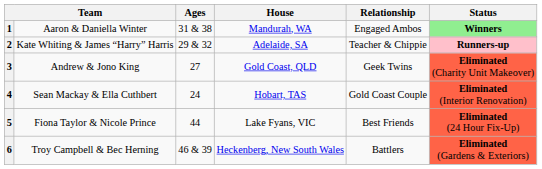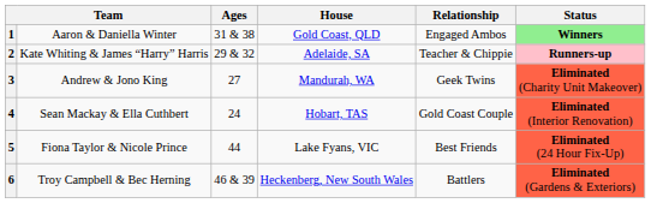1 | House: Mandurah, WA -> Gold Coast, QLD
3 | House: Gold Coast, QLD -> Mandurah, WA
